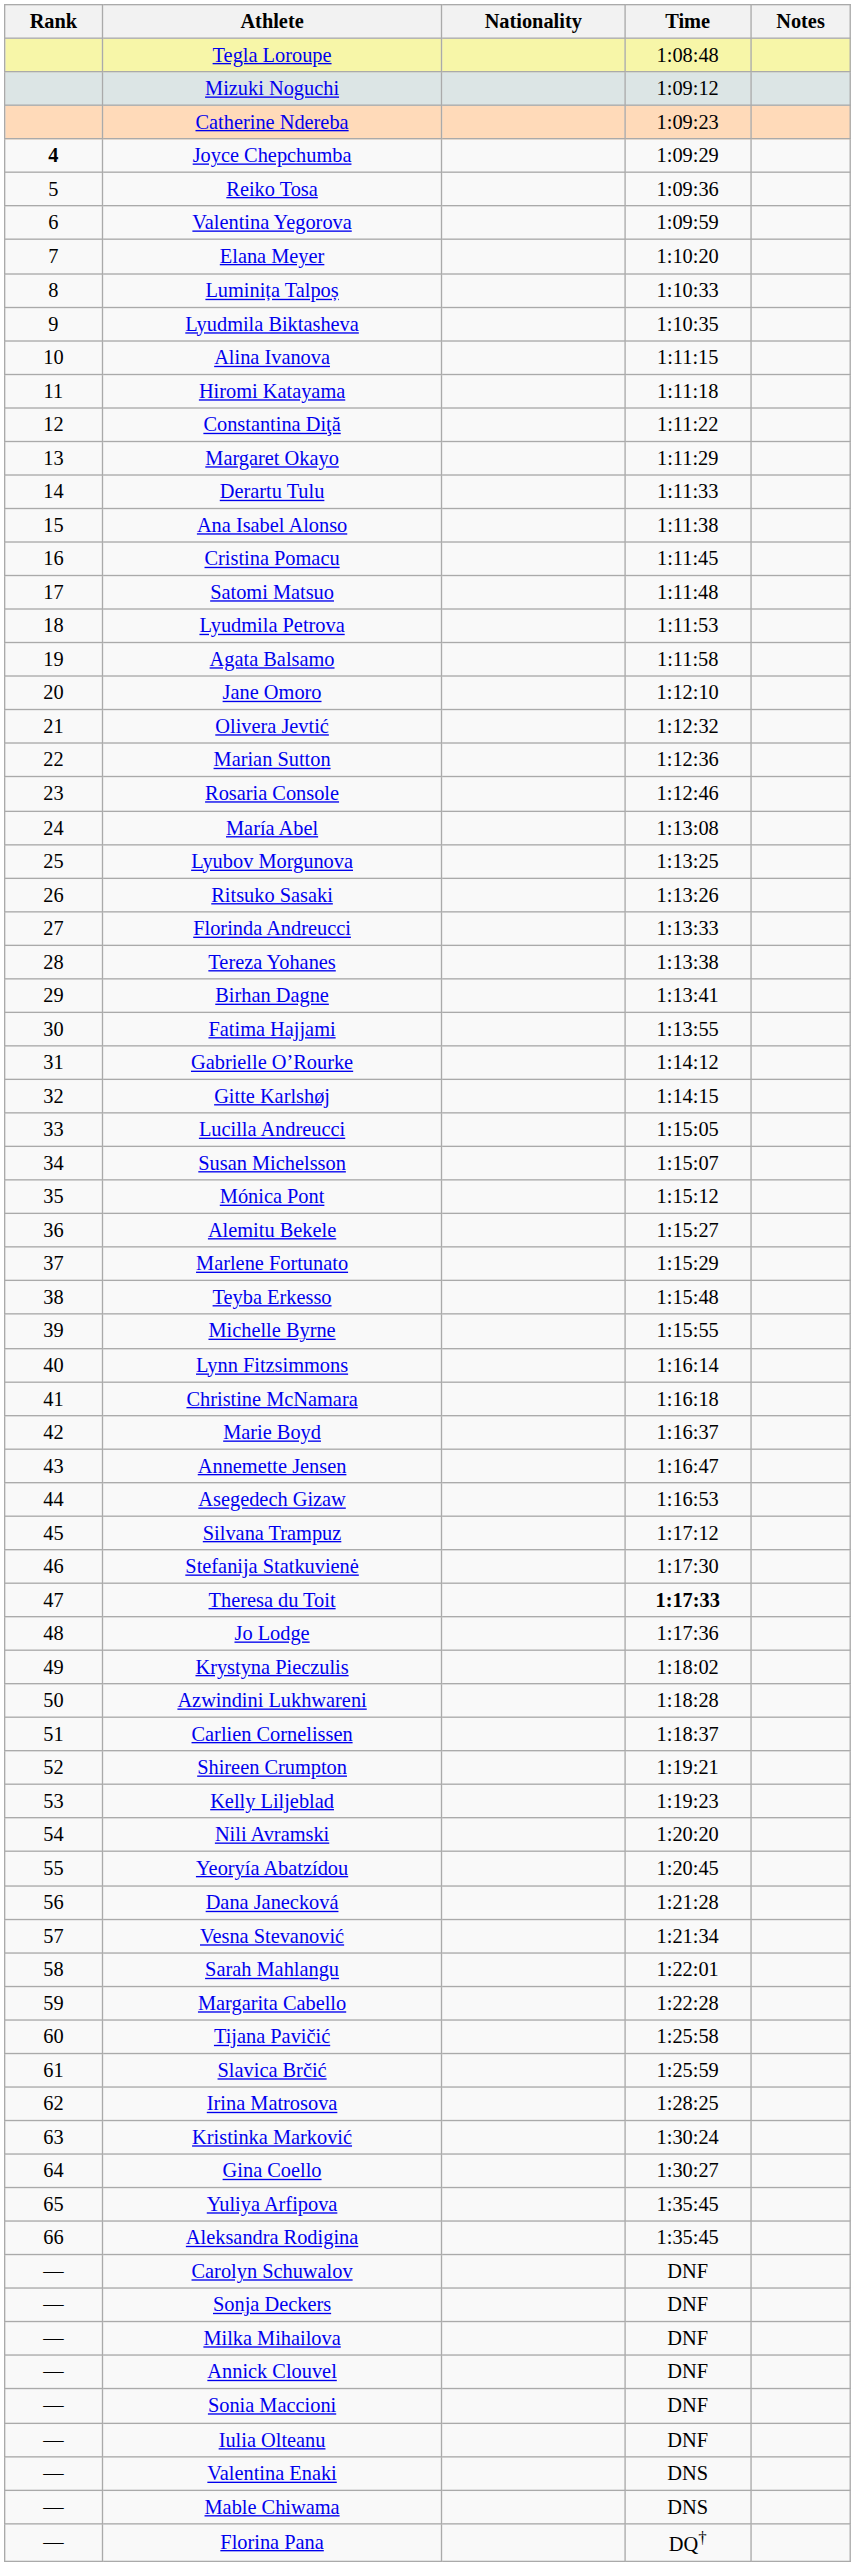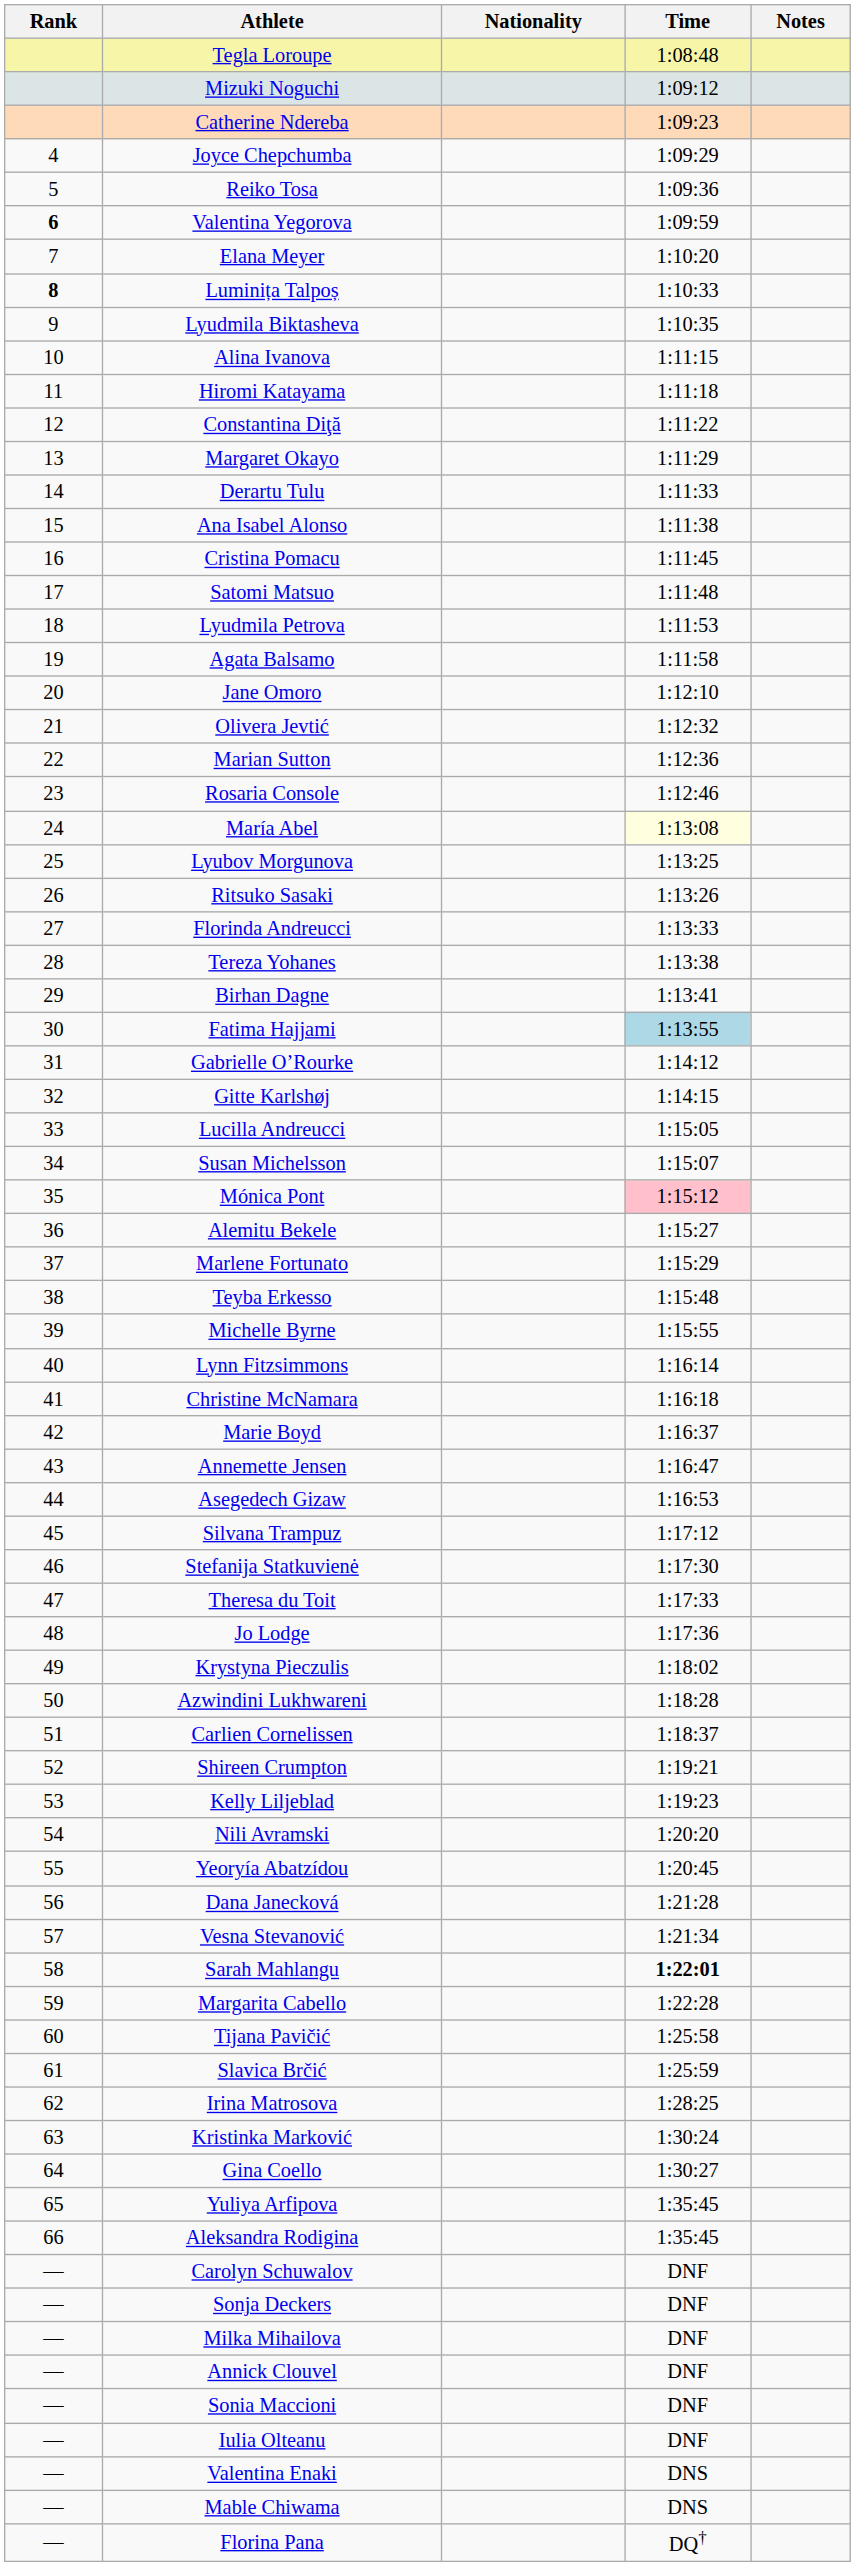Joyce Chepchumba | Rank: bold -> normal
Valentina Yegorova | Rank: normal -> bold
Luminița Talpoș | Rank: normal -> bold
María Abel | Time: no background -> lightyellow background
Fatima Hajjami | Time: no background -> lightblue background
Mónica Pont | Time: no background -> pink background
Theresa du Toit | Time: bold -> normal
Sarah Mahlangu | Time: normal -> bold
